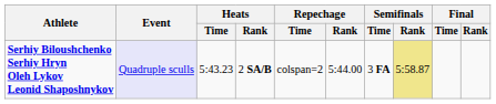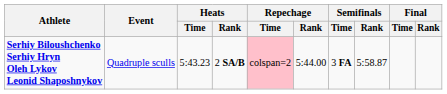row 3 | Event: lavender background -> no background
row 3 | Repechage / Time: no background -> pink background
row 3 | Semifinals / Rank: khaki background -> no background
